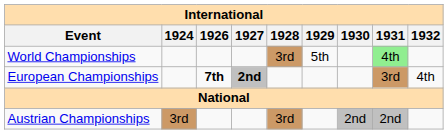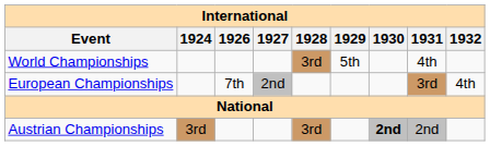World Championships | 1931: lightgreen background -> no background
European Championships | 1926: bold -> normal
European Championships | 1927: bold -> normal
Austrian Championships | 1930: normal -> bold
